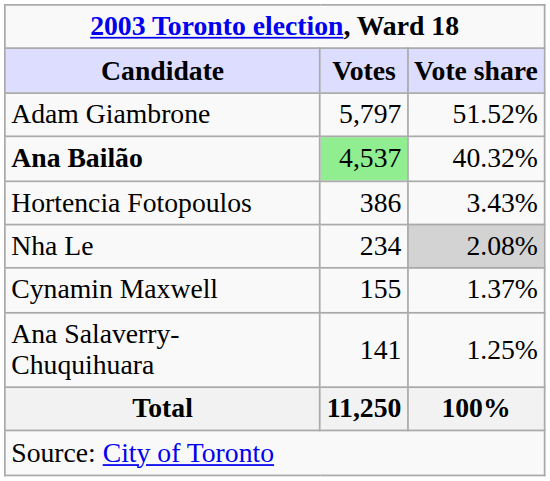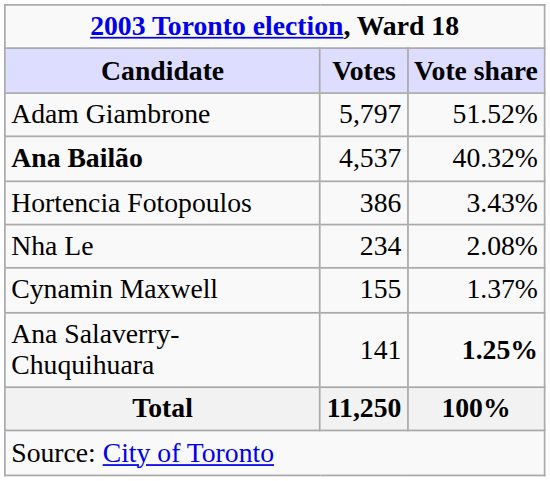Ana Bailão | Votes: lightgreen background -> no background
Nha Le | Vote share: lightgrey background -> no background
Ana Salaverry-Chuquihuara | Vote share: normal -> bold
